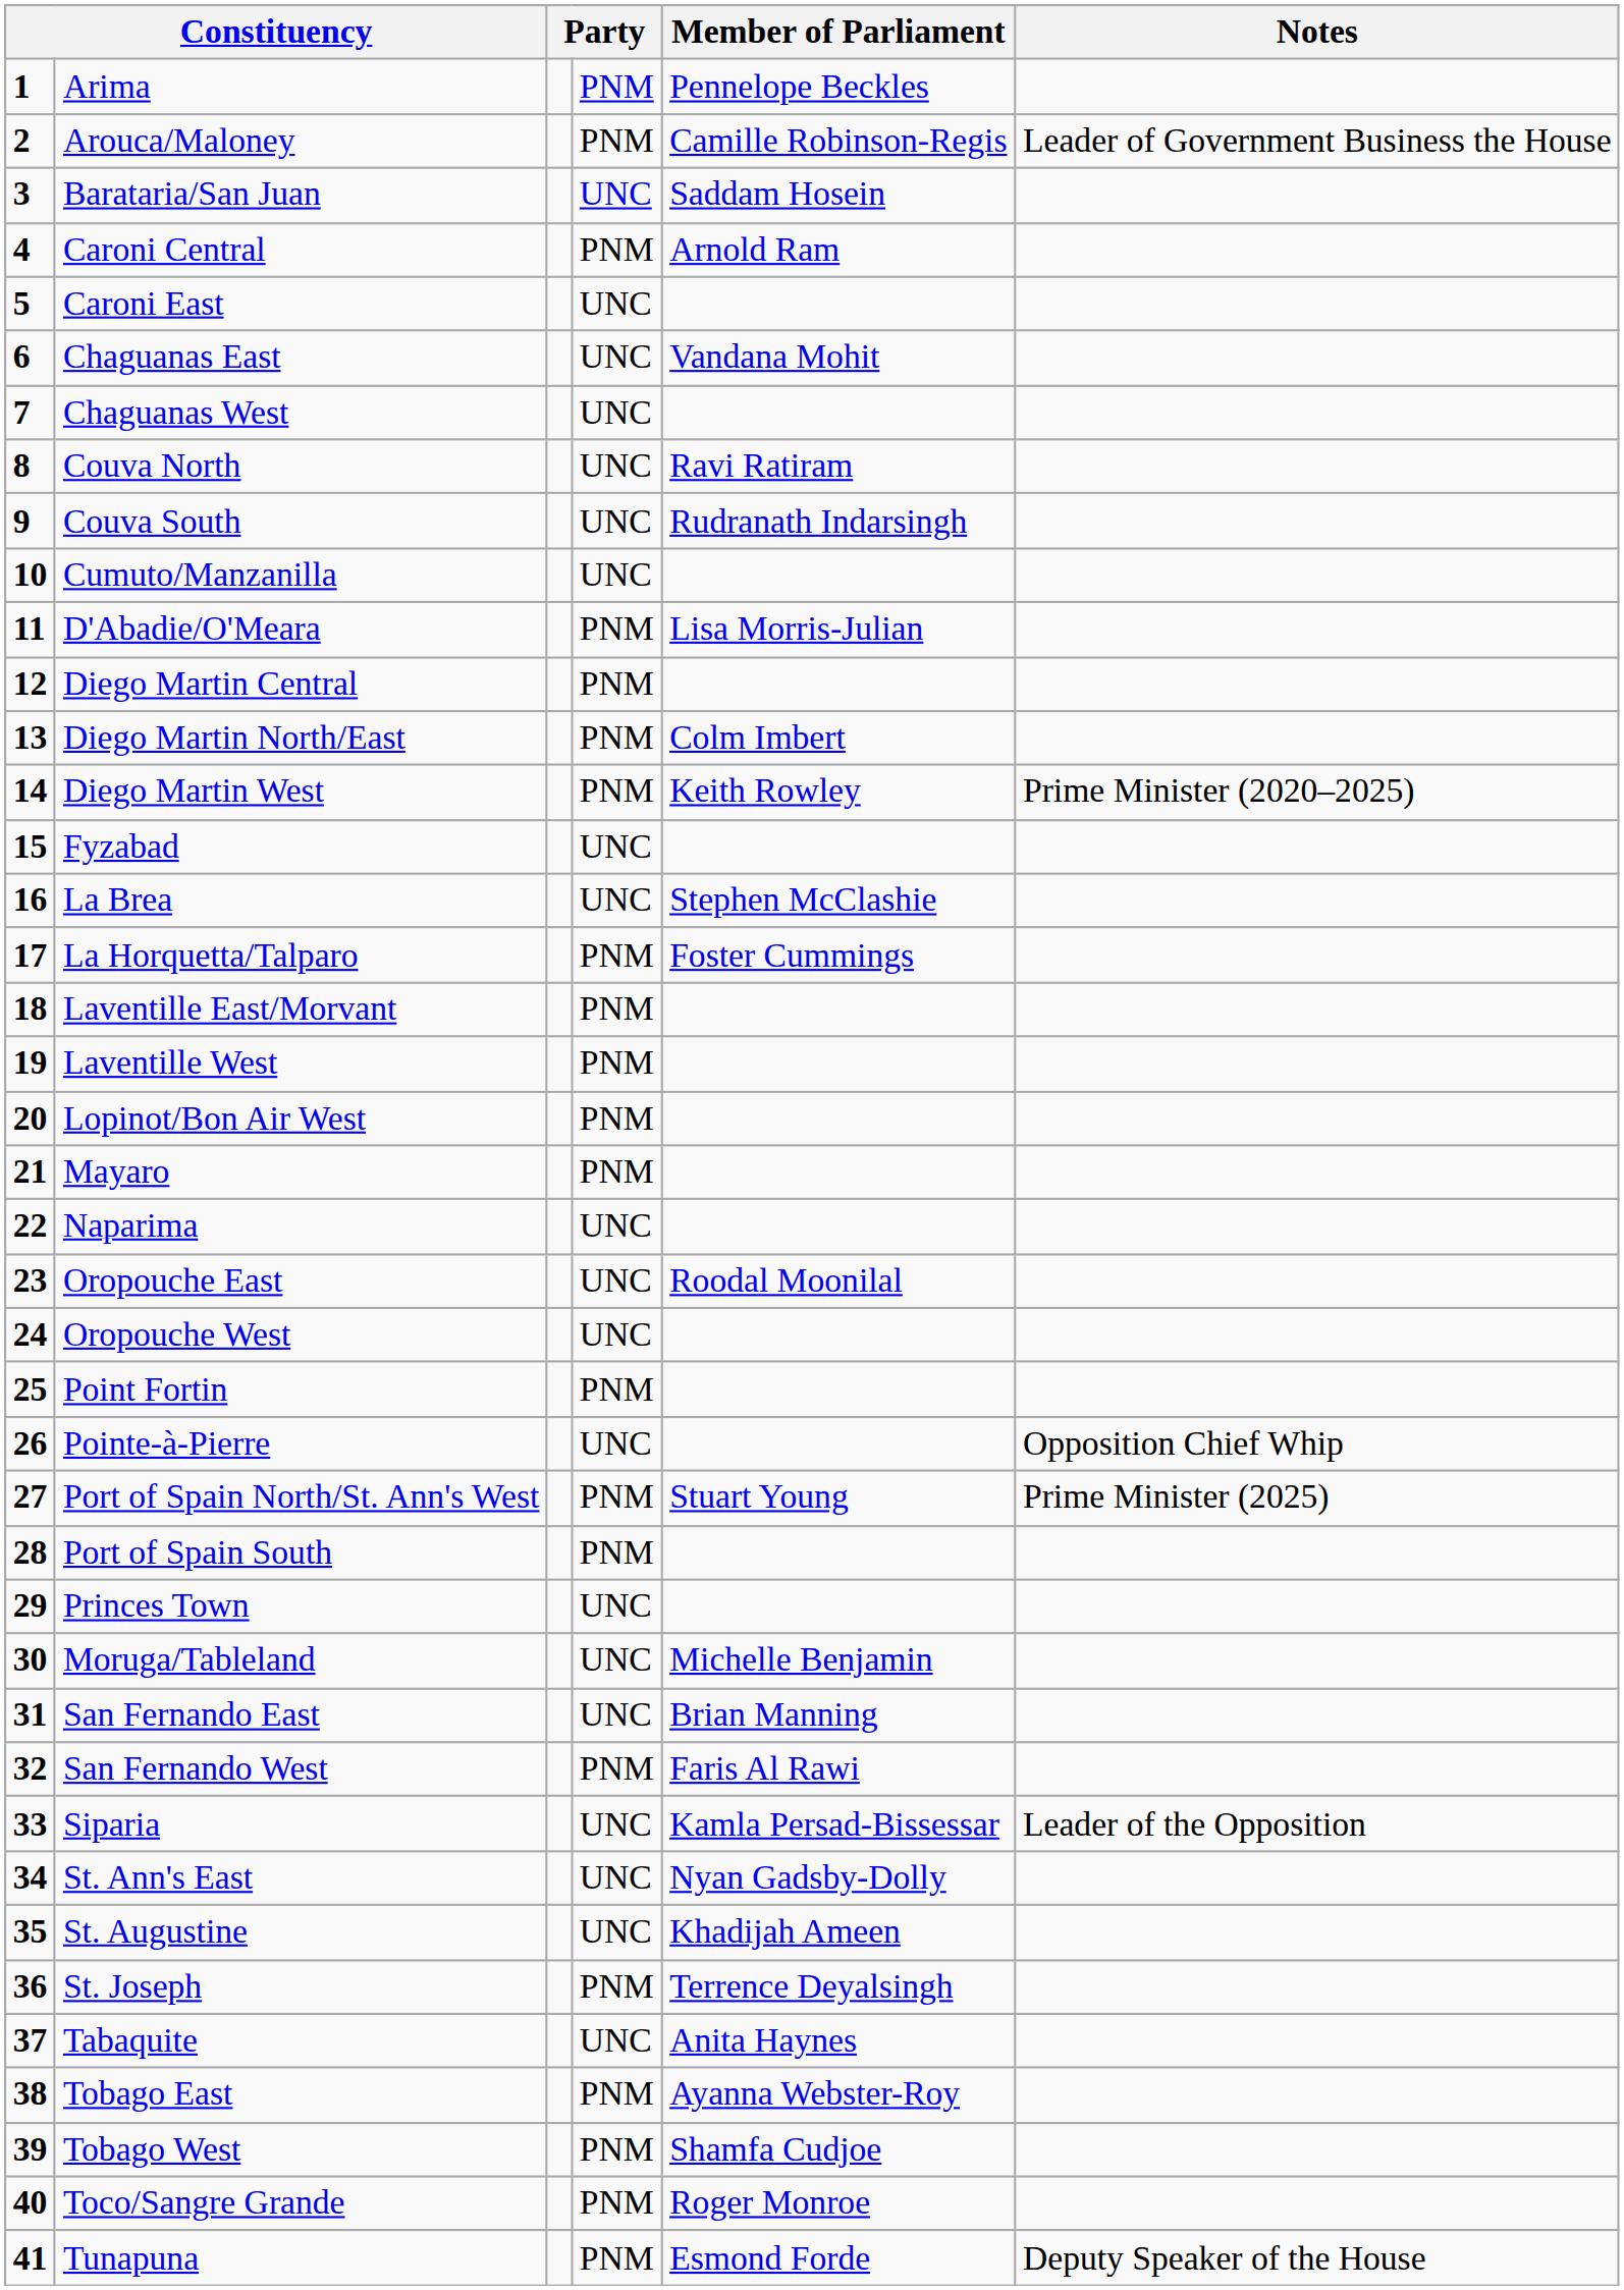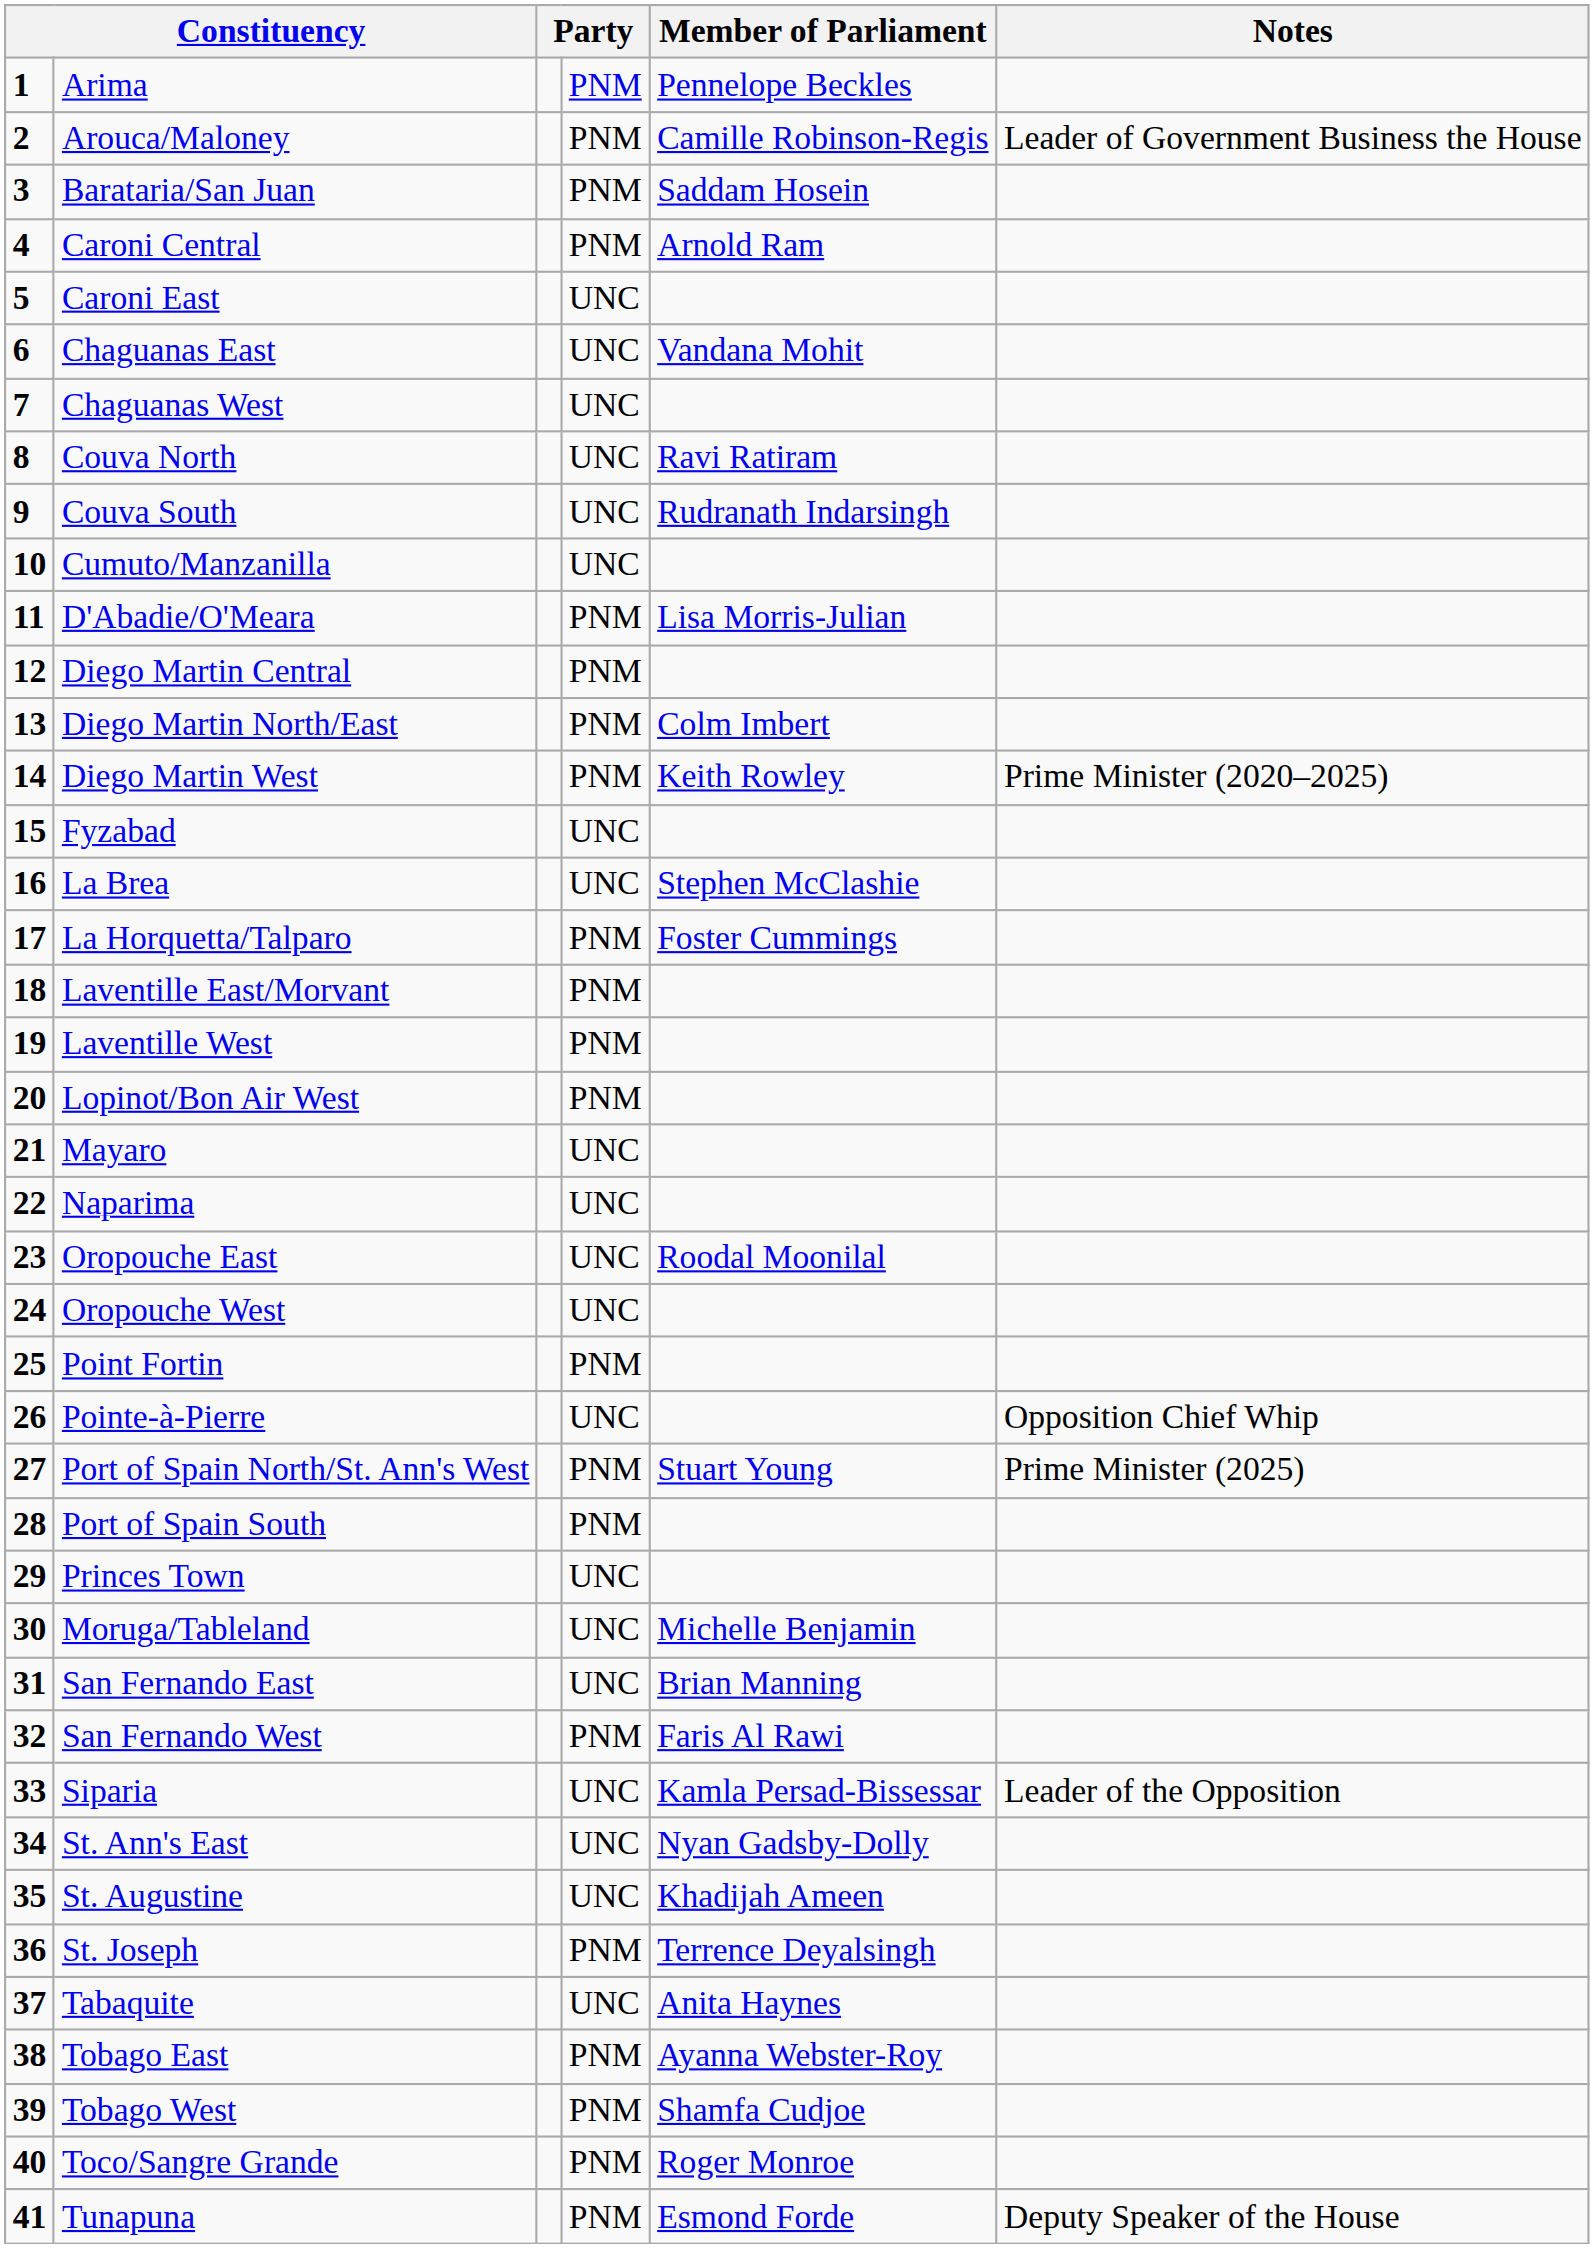Barataria/San Juan | column 4: UNC -> PNM
Mayaro | column 4: PNM -> UNC
